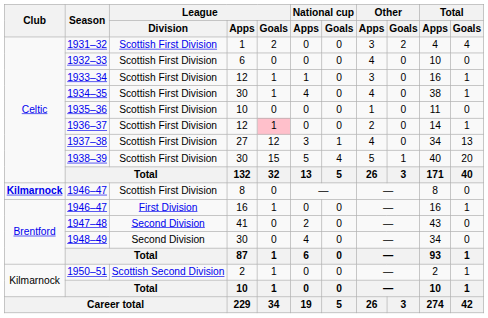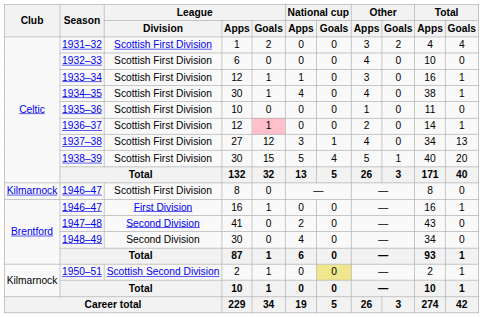1946–47 / 8 | Club: bold -> normal
1950–51 | National cup / Goals: no background -> khaki background
